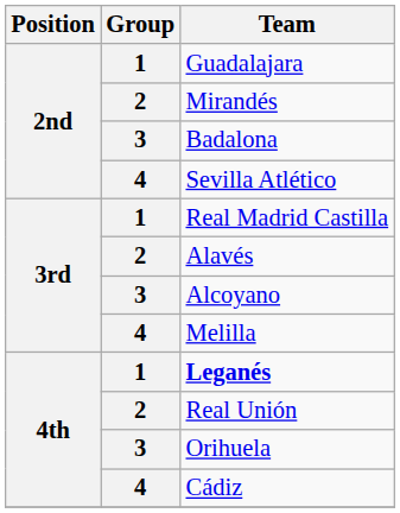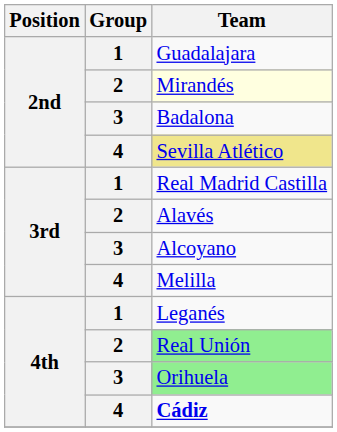Mirandés | Team: no background -> lightyellow background
Sevilla Atlético | Team: no background -> khaki background
Leganés | Team: bold -> normal
Real Unión | Team: no background -> lightgreen background
Orihuela | Team: no background -> lightgreen background
Cádiz | Team: normal -> bold
